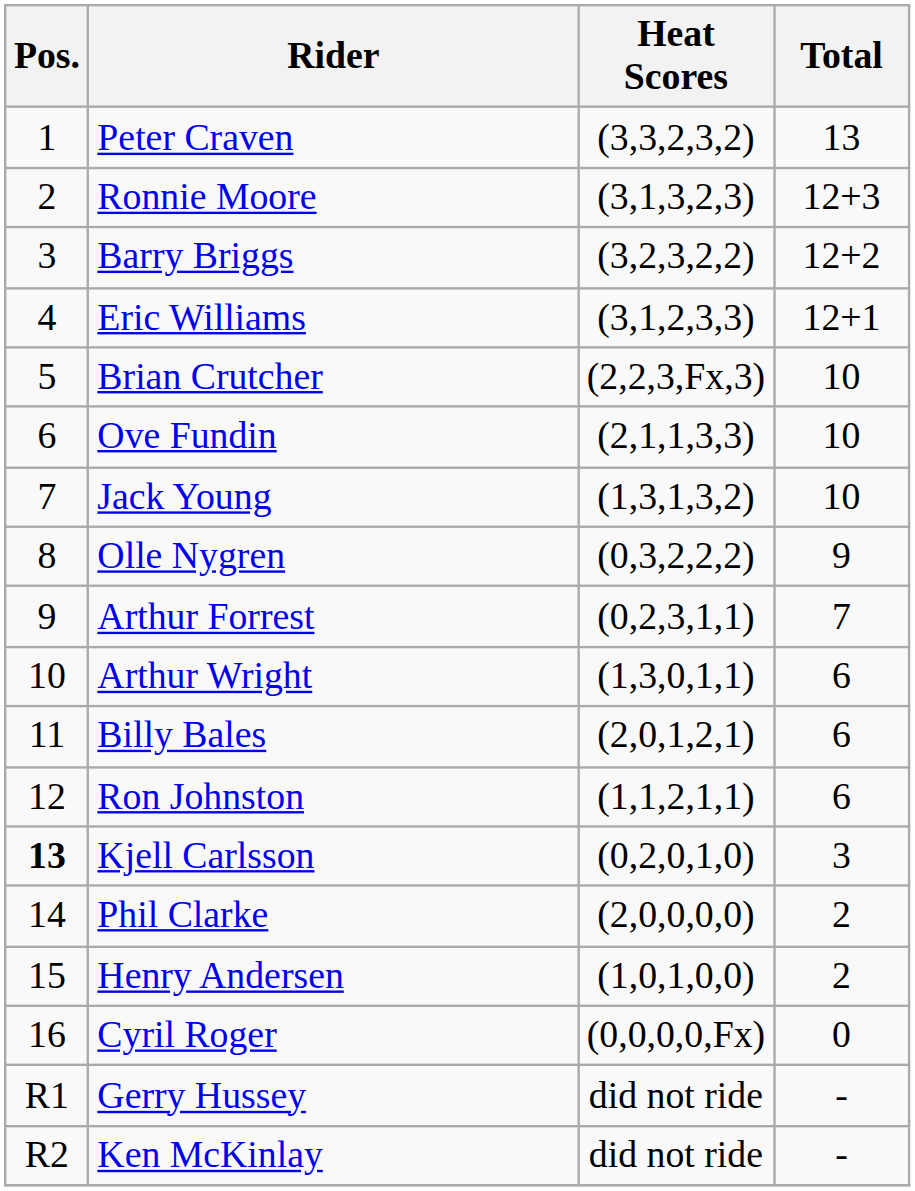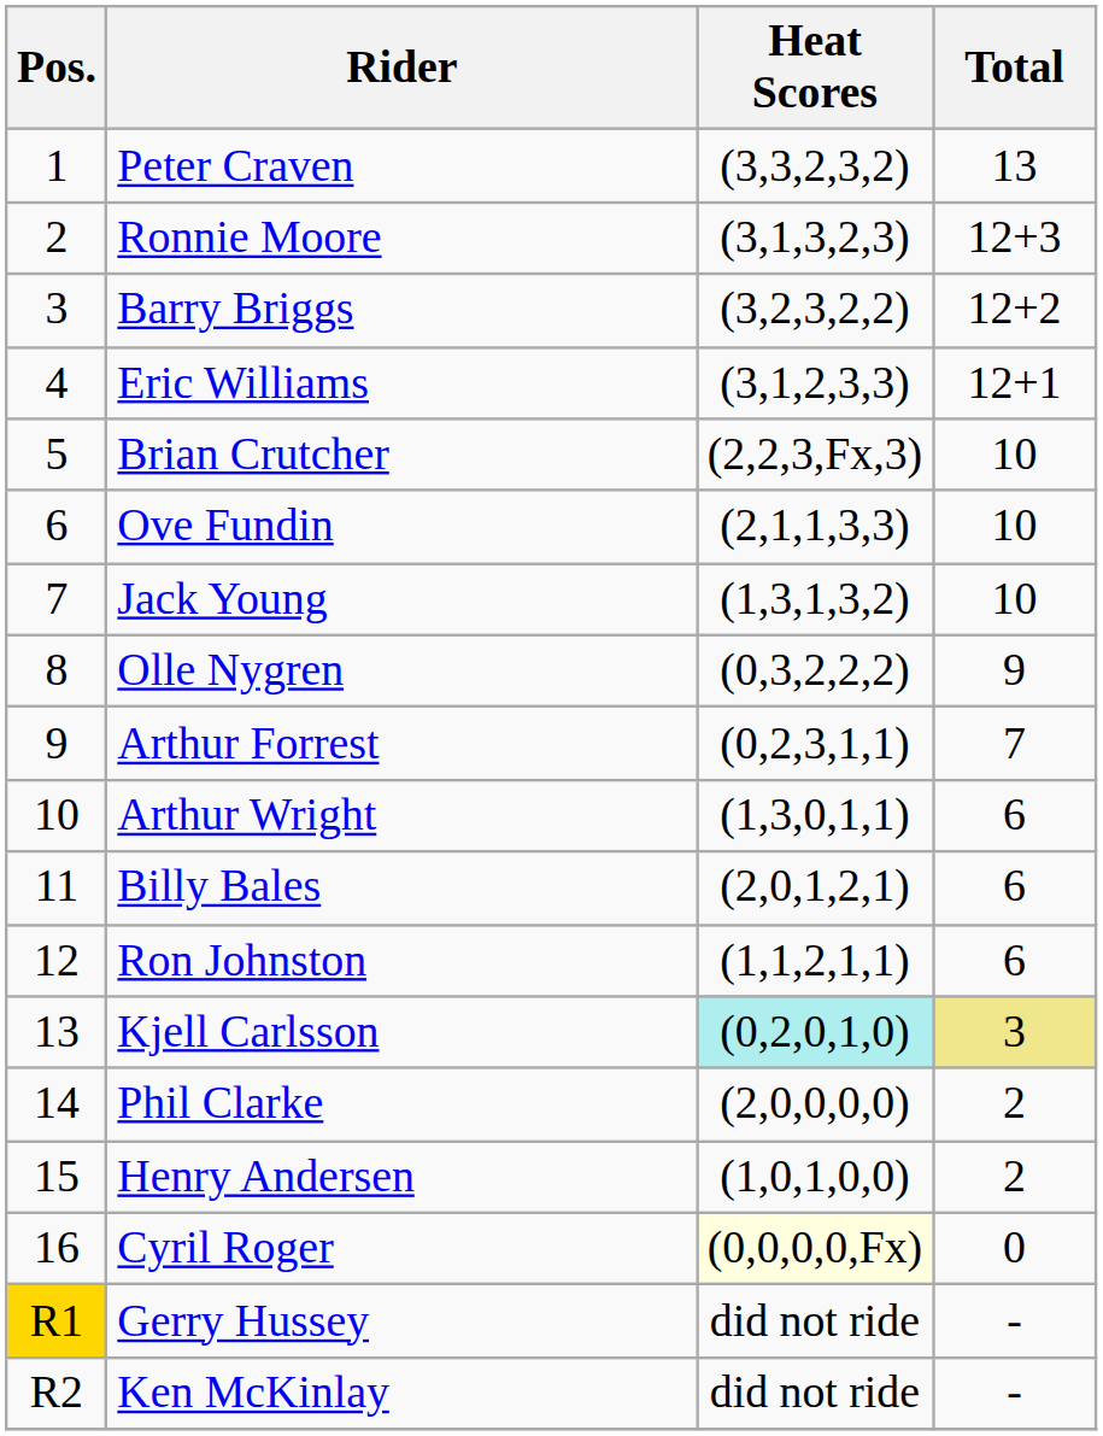Kjell Carlsson | Pos.: bold -> normal
Kjell Carlsson | Heat Scores: no background -> paleturquoise background
Kjell Carlsson | Total: no background -> khaki background
Cyril Roger | Heat Scores: no background -> lightyellow background
Gerry Hussey | Pos.: no background -> gold background
